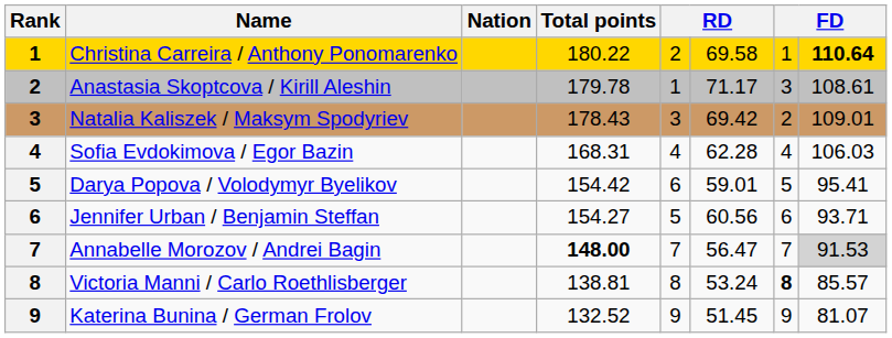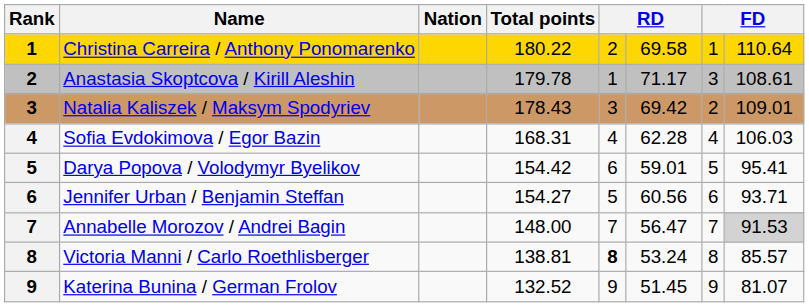Christina Carreira / Anthony Ponomarenko | column 8: bold -> normal
Annabelle Morozov / Andrei Bagin | Total points: bold -> normal
Victoria Manni / Carlo Roethlisberger | column 5: normal -> bold
Victoria Manni / Carlo Roethlisberger | column 7: bold -> normal
